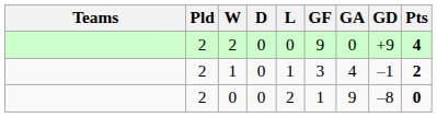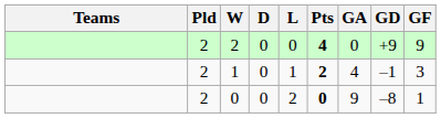columns swapped: GF <-> Pts
